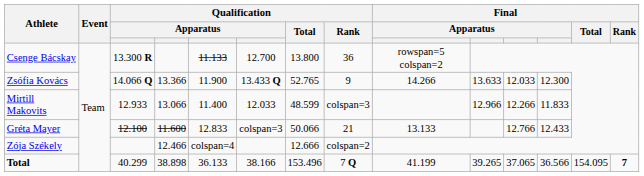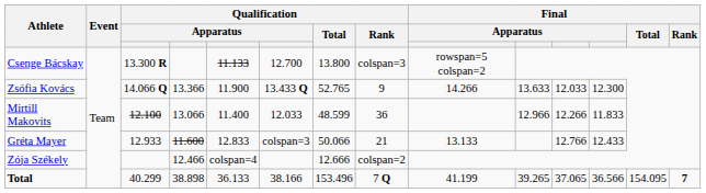Csenge Bácskay | Qualification / Rank: 36 -> colspan=3
Mirtill Makovits | column 3: 12.933 -> 12.100
Mirtill Makovits | Qualification / Rank: colspan=3 -> 36
Gréta Mayer | column 3: 12.100 -> 12.933
